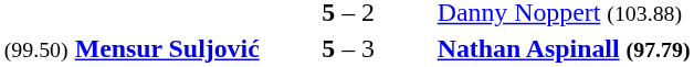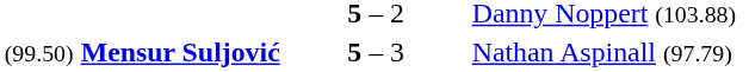(99.50) Mensur Suljović | column 3: bold -> normal
